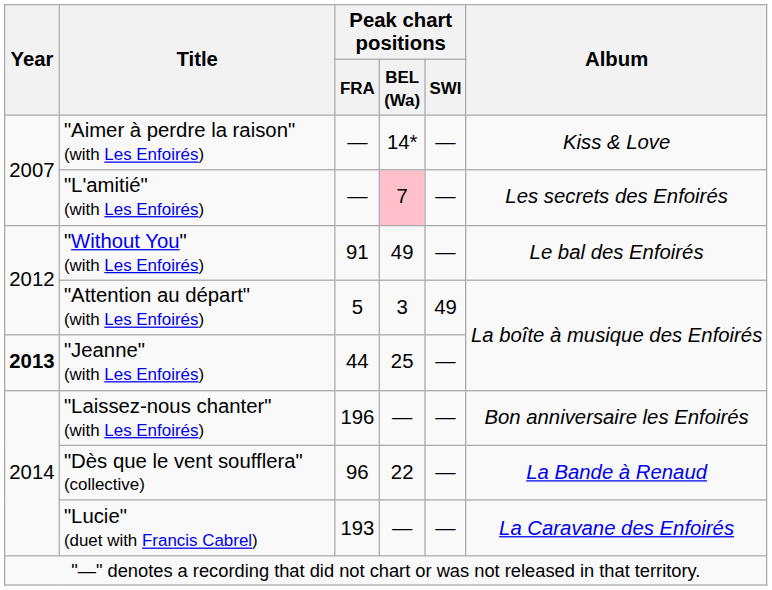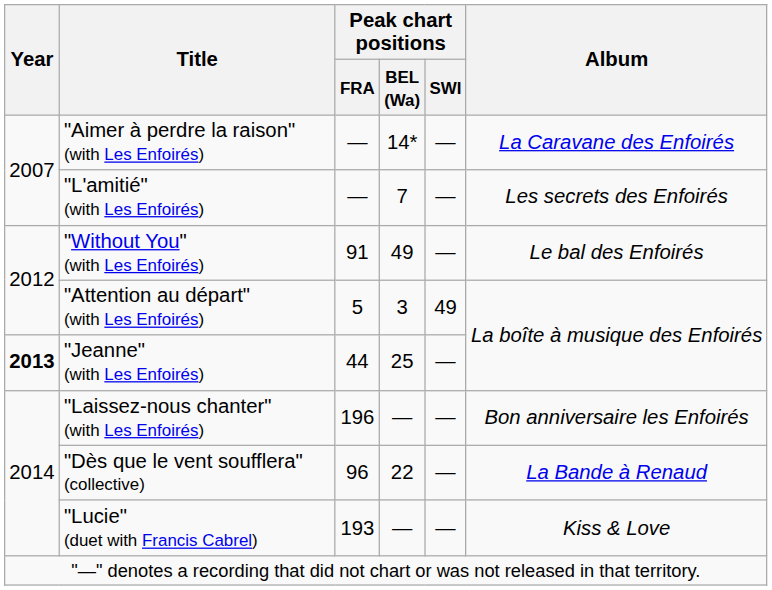"Aimer à perdre la raison" (with Les Enfoirés) | Album: Kiss & Love -> La Caravane des Enfoirés
"L'amitié" (with Les Enfoirés) | Peak chart positions / BEL (Wa): pink background -> no background
"Lucie" (duet with Francis Cabrel) | Album: La Caravane des Enfoirés -> Kiss & Love
